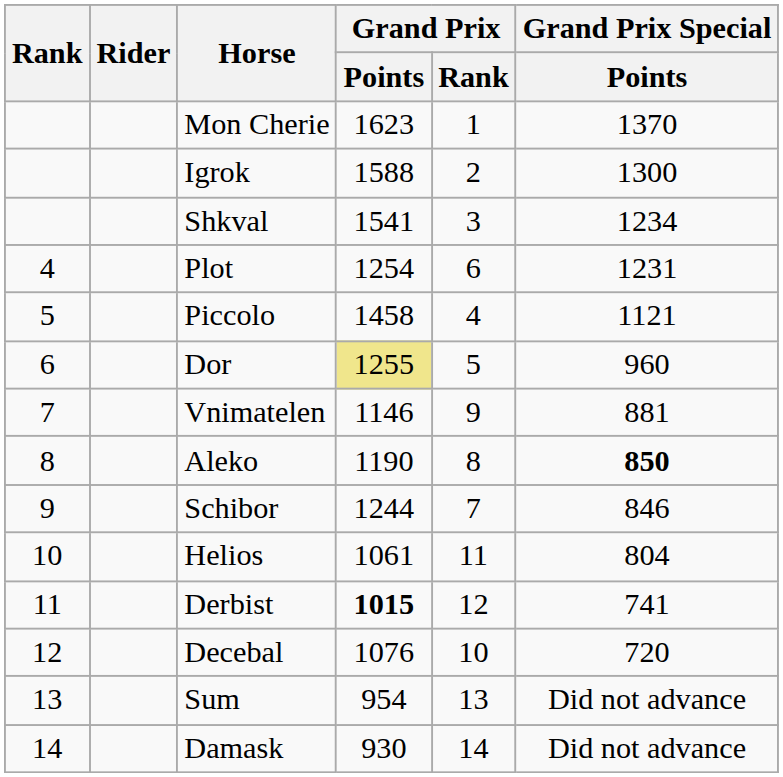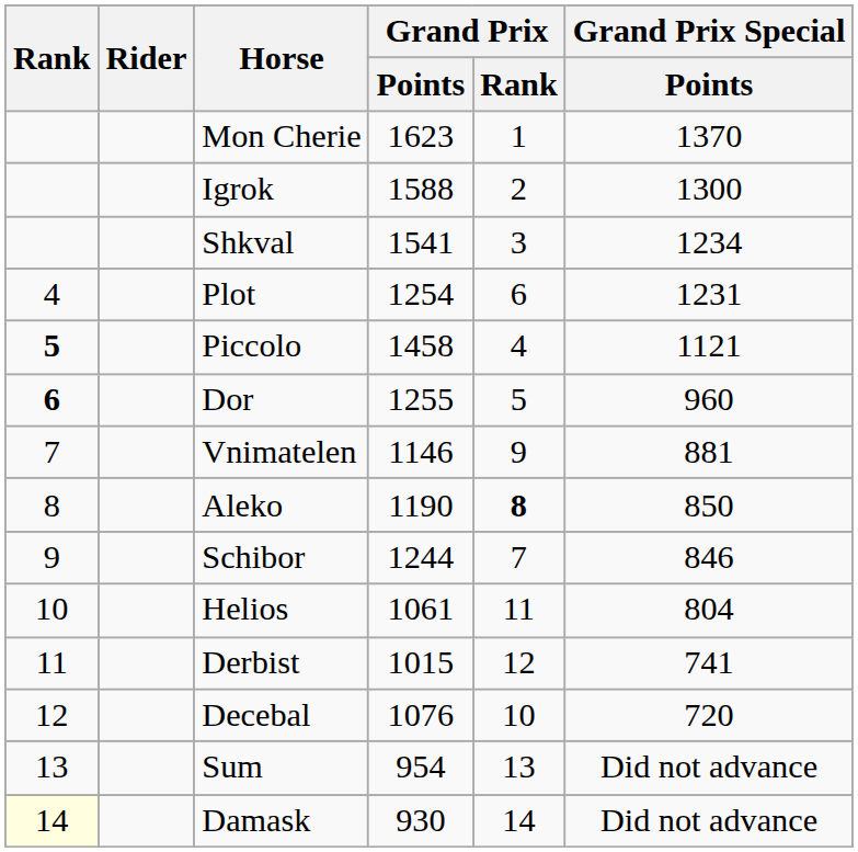Piccolo | Rank: normal -> bold
Dor | Rank: normal -> bold
Dor | Grand Prix / Points: khaki background -> no background
Aleko | Grand Prix / Rank: normal -> bold
Aleko | Grand Prix Special / Points: bold -> normal
Derbist | Grand Prix / Points: bold -> normal
Damask | Rank: no background -> lightyellow background
